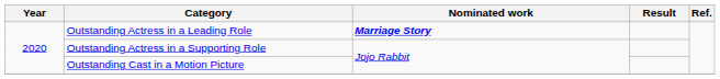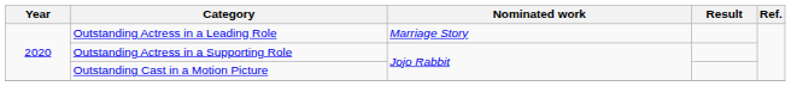Outstanding Actress in a Leading Role | Nominated work: bold -> normal
